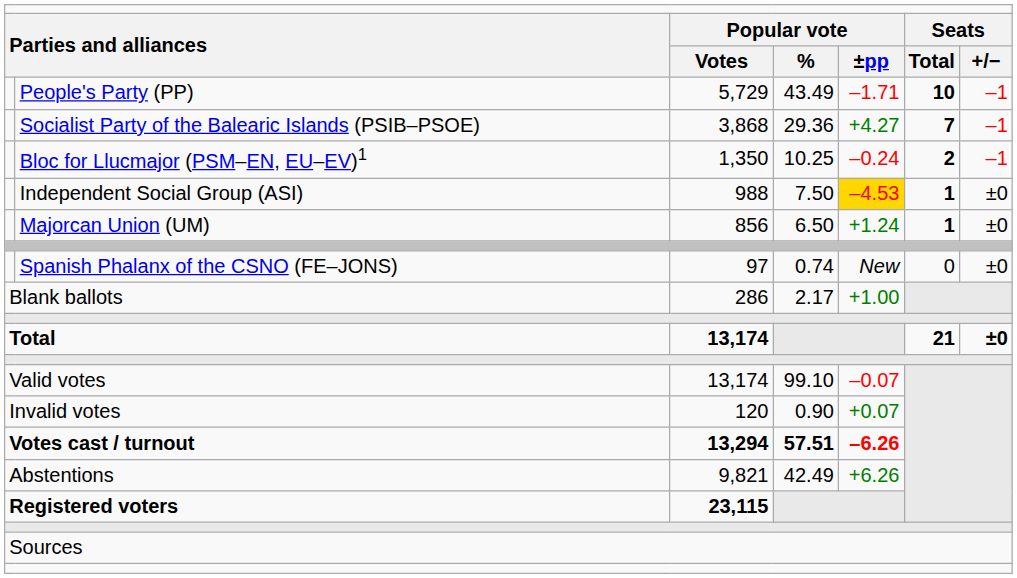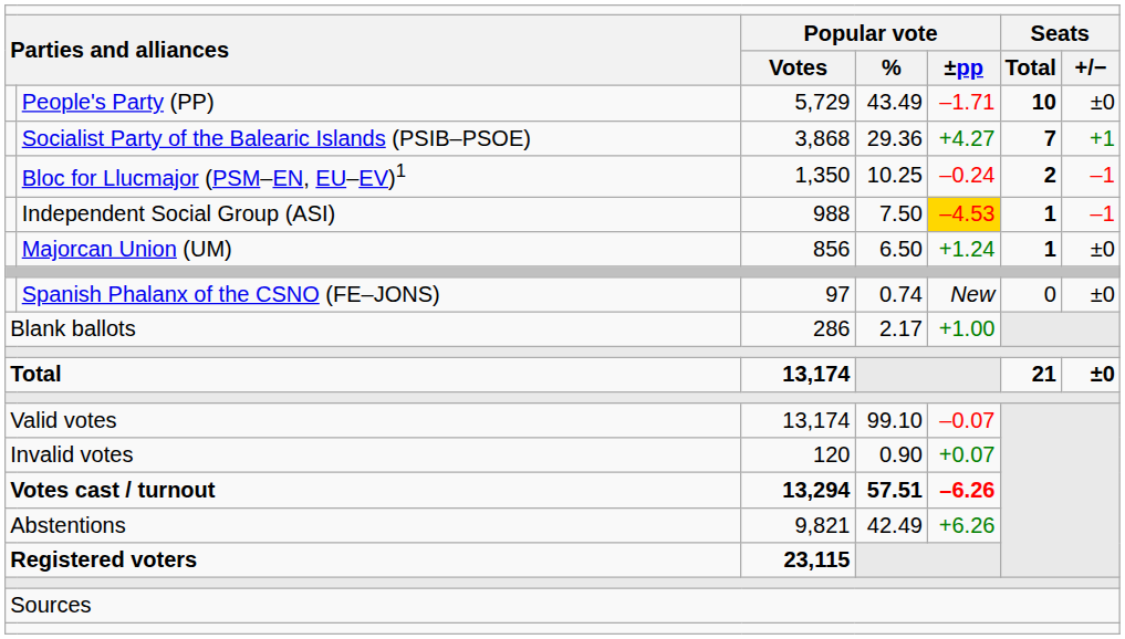People's Party (PP) | column 7: –1 -> ±0
Socialist Party of the Balearic Islands (PSIB–PSOE) | column 7: –1 -> +1
Independent Social Group (ASI) | column 7: ±0 -> –1
